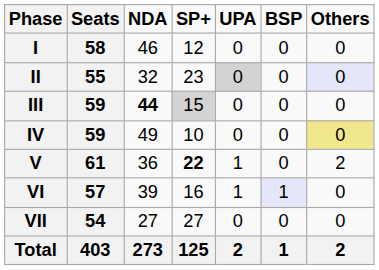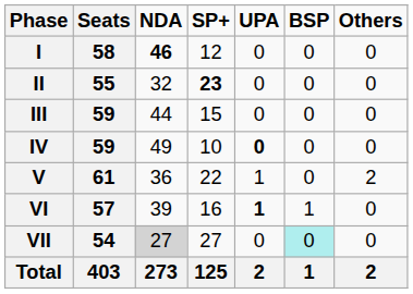I | column 3: normal -> bold
II | column 4: normal -> bold
II | column 5: lightgrey background -> no background
II | column 7: lavender background -> no background
III | column 3: bold -> normal
III | column 4: lightgrey background -> no background
IV | column 5: normal -> bold
IV | column 7: khaki background -> no background
V | column 4: bold -> normal
VI | column 5: normal -> bold
VI | column 6: lavender background -> no background
VII | column 3: no background -> lightgrey background
VII | column 6: no background -> paleturquoise background
